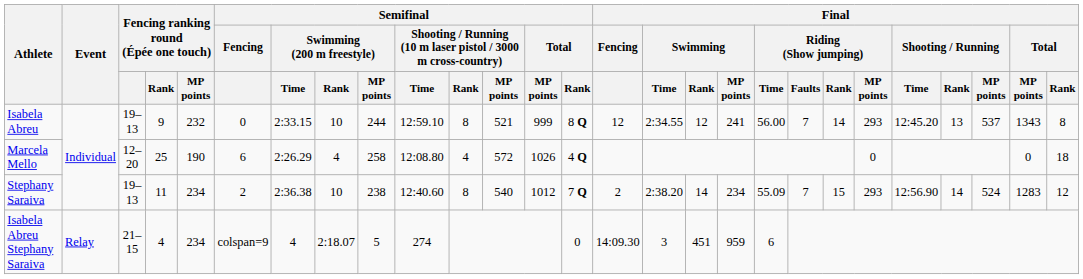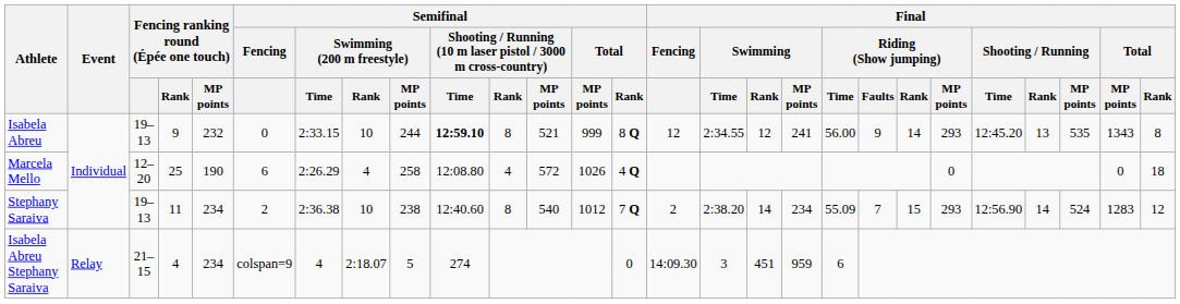Isabela Abreu | column 10: normal -> bold
Isabela Abreu | Final / Riding (Show jumping) / Faults: 7 -> 9
Isabela Abreu | Final / Shooting / Running / MP points: 537 -> 535
